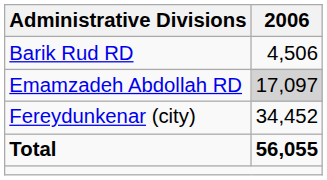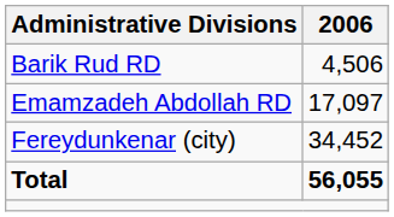Emamzadeh Abdollah RD | 2006: lightgrey background -> no background
